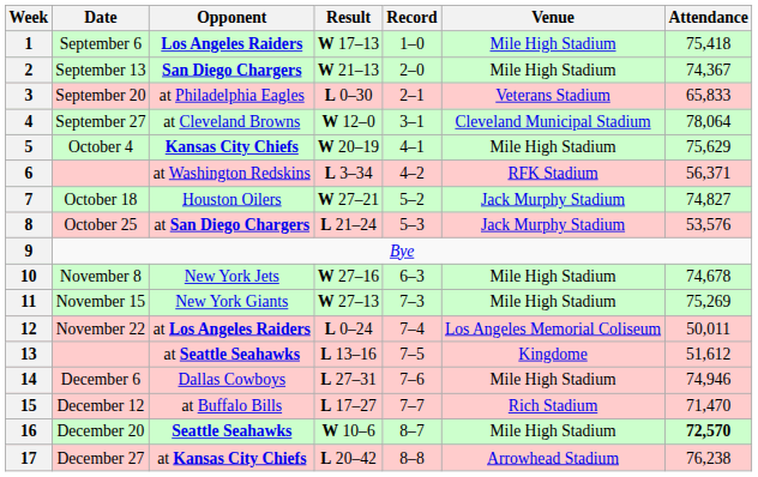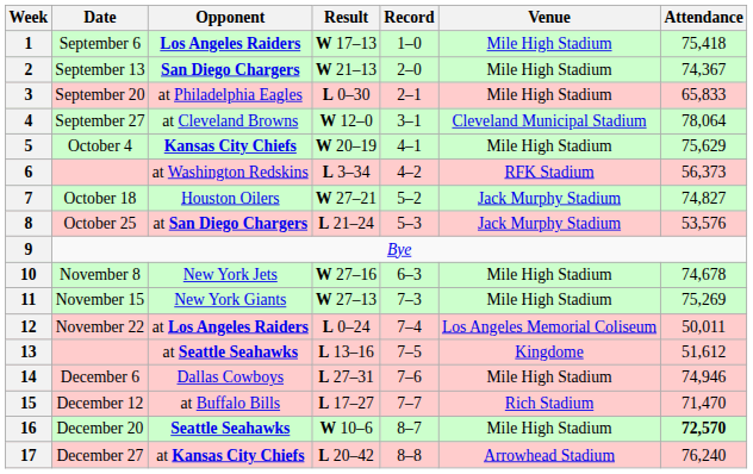3 | Venue: Veterans Stadium -> Mile High Stadium
6 | Attendance: 56,371 -> 56,373
17 | Attendance: 76,238 -> 76,240
